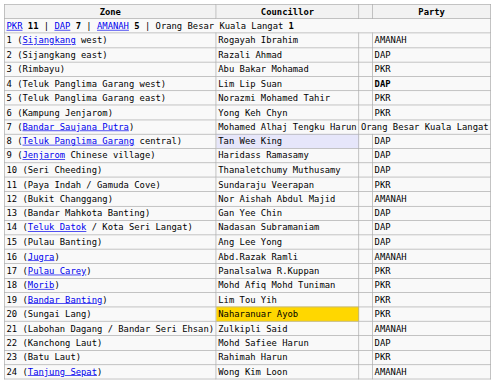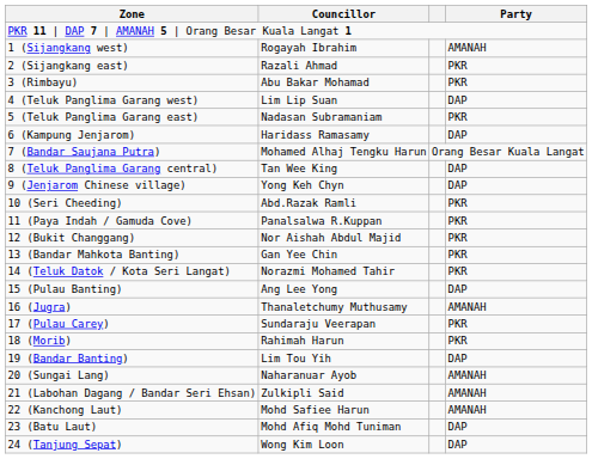2 (Sijangkang east) | Party: DAP -> PKR
4 (Teluk Panglima Garang west) | Party: bold -> normal
5 (Teluk Panglima Garang east) | Councillor: Norazmi Mohamed Tahir -> Nadasan Subramaniam
6 (Kampung Jenjarom) | Councillor: Yong Keh Chyn -> Haridass Ramasamy
6 (Kampung Jenjarom) | Party: PKR -> DAP
8 (Teluk Panglima Garang central) | Councillor: lavender background -> no background
9 (Jenjarom Chinese village) | Councillor: Haridass Ramasamy -> Yong Keh Chyn
10 (Seri Cheeding) | Councillor: Thanaletchumy Muthusamy -> Abd.Razak Ramli
10 (Seri Cheeding) | Party: DAP -> PKR
11 (Paya Indah / Gamuda Cove) | Councillor: Sundaraju Veerapan -> Panalsalwa R.Kuppan
12 (Bukit Changgang) | Party: AMANAH -> PKR
13 (Bandar Mahkota Banting) | Party: DAP -> PKR
14 (Teluk Datok / Kota Seri Langat) | Councillor: Nadasan Subramaniam -> Norazmi Mohamed Tahir
14 (Teluk Datok / Kota Seri Langat) | Party: DAP -> PKR
16 (Jugra) | Councillor: Abd.Razak Ramli -> Thanaletchumy Muthusamy
17 (Pulau Carey) | Councillor: Panalsalwa R.Kuppan -> Sundaraju Veerapan
18 (Morib) | Councillor: Mohd Afiq Mohd Tuniman -> Rahimah Harun
19 (Bandar Banting) | Party: PKR -> DAP
20 (Sungai Lang) | Councillor: gold background -> no background
20 (Sungai Lang) | Party: PKR -> AMANAH
22 (Kanchong Laut) | Party: DAP -> AMANAH
23 (Batu Laut) | Councillor: Rahimah Harun -> Mohd Afiq Mohd Tuniman
23 (Batu Laut) | Party: PKR -> DAP
24 (Tanjung Sepat) | Party: AMANAH -> DAP
